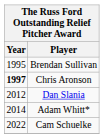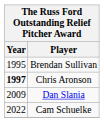Dan Slania | Year: 2012 -> 2009
- row: 2014 | Adam Whitt*
